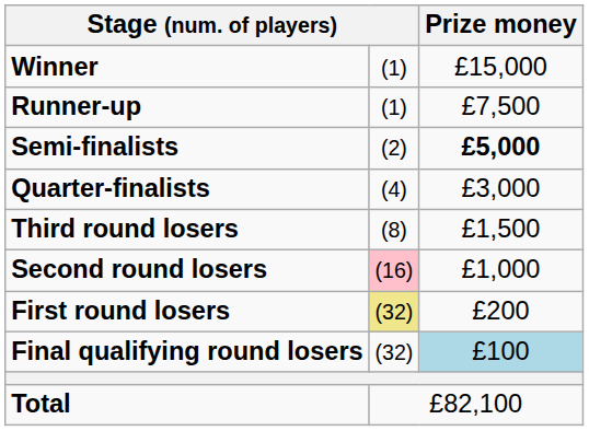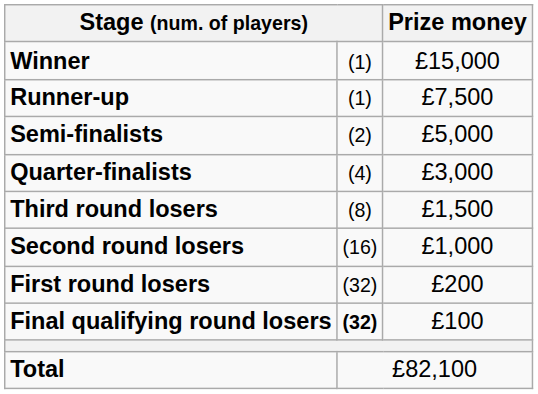Semi-finalists | Prize money: bold -> normal
Second round losers | column 2: pink background -> no background
First round losers | column 2: khaki background -> no background
Final qualifying round losers | column 2: normal -> bold
Final qualifying round losers | Prize money: lightblue background -> no background
